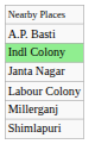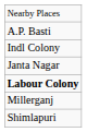row 3 | column 1: lightgreen background -> no background
row 5 | column 1: normal -> bold
